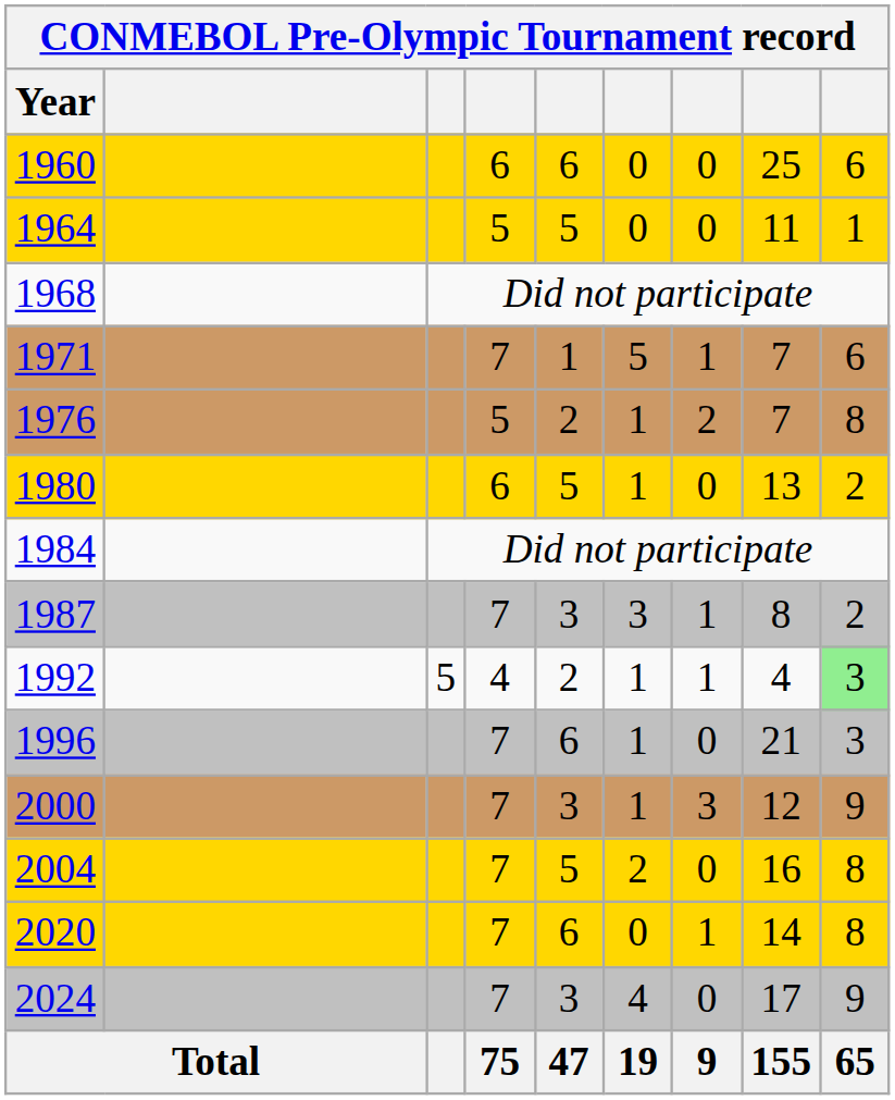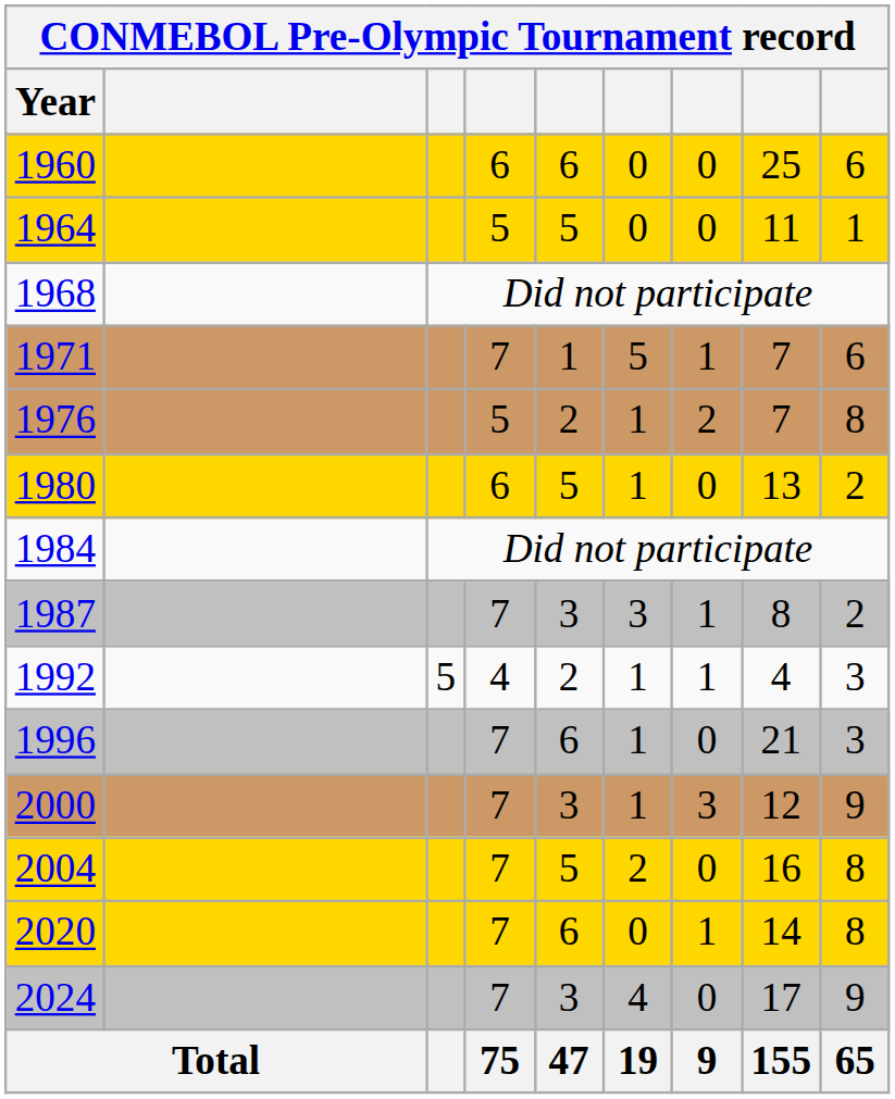1992 | column 9: lightgreen background -> no background
